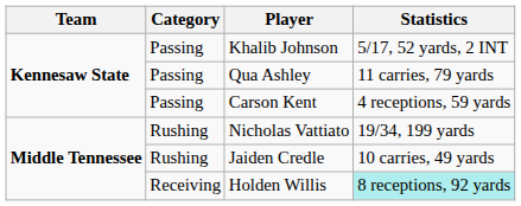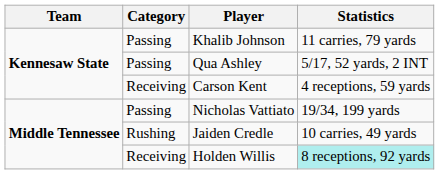Khalib Johnson | Statistics: 5/17, 52 yards, 2 INT -> 11 carries, 79 yards
Qua Ashley | Statistics: 11 carries, 79 yards -> 5/17, 52 yards, 2 INT
Carson Kent | Category: Passing -> Receiving
Nicholas Vattiato | Category: Rushing -> Passing
